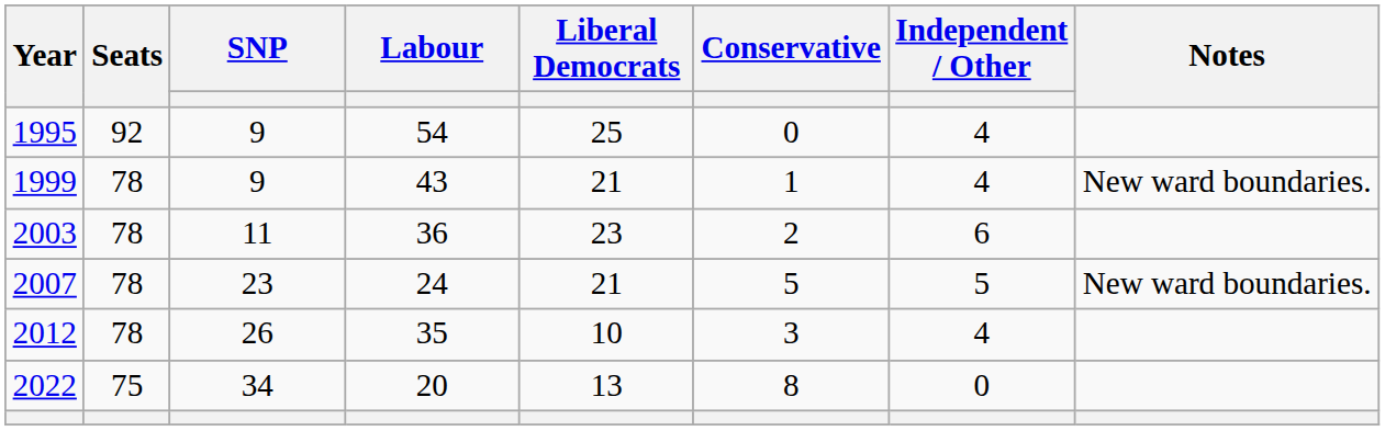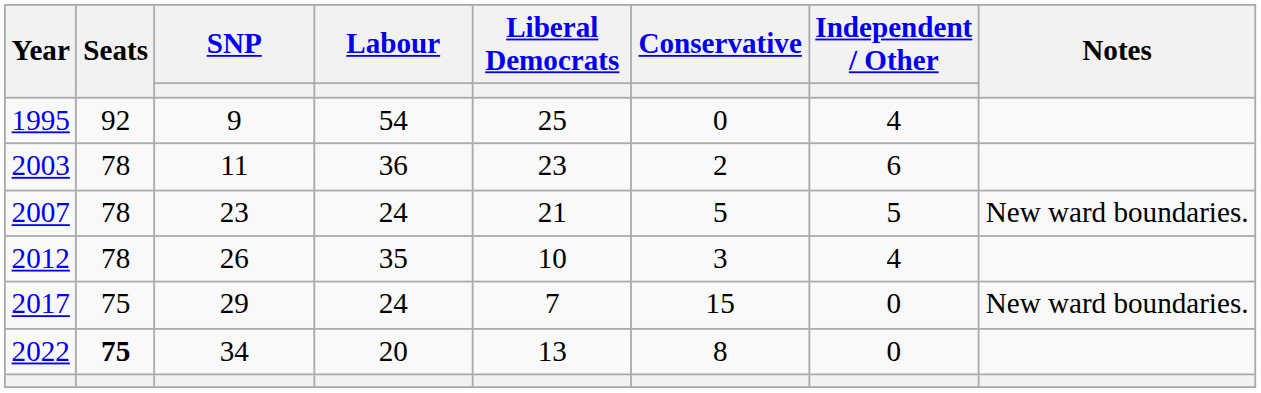- row: 1999 | 78 | 9 | 43 | 21 | 1 | 4 | New ward boundaries.
+ row: 2017 | 75 | 29 | 24 | 7 | 15 | 0 | New ward boundaries.
2022 | Seats: normal -> bold
